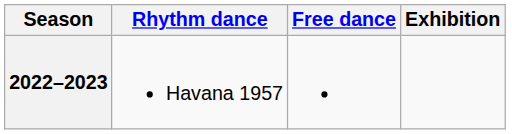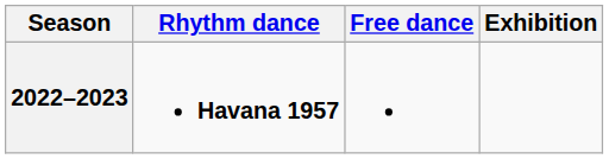2022–2023 | Rhythm dance: normal -> bold
